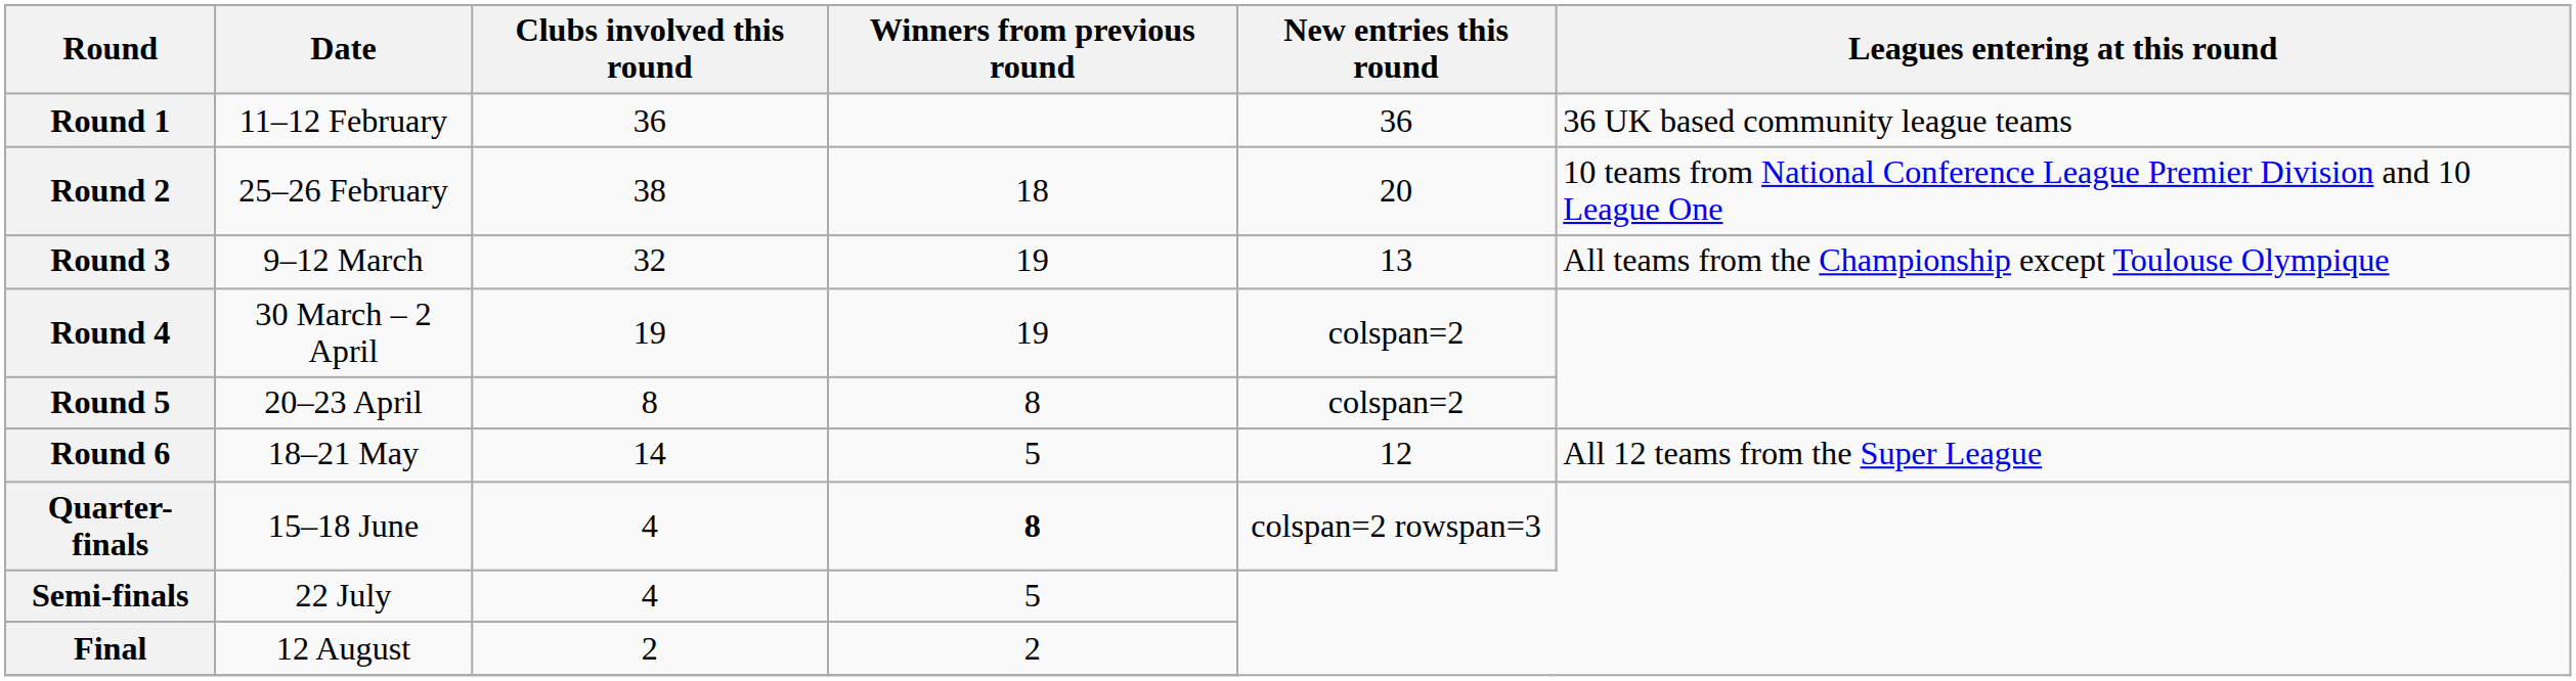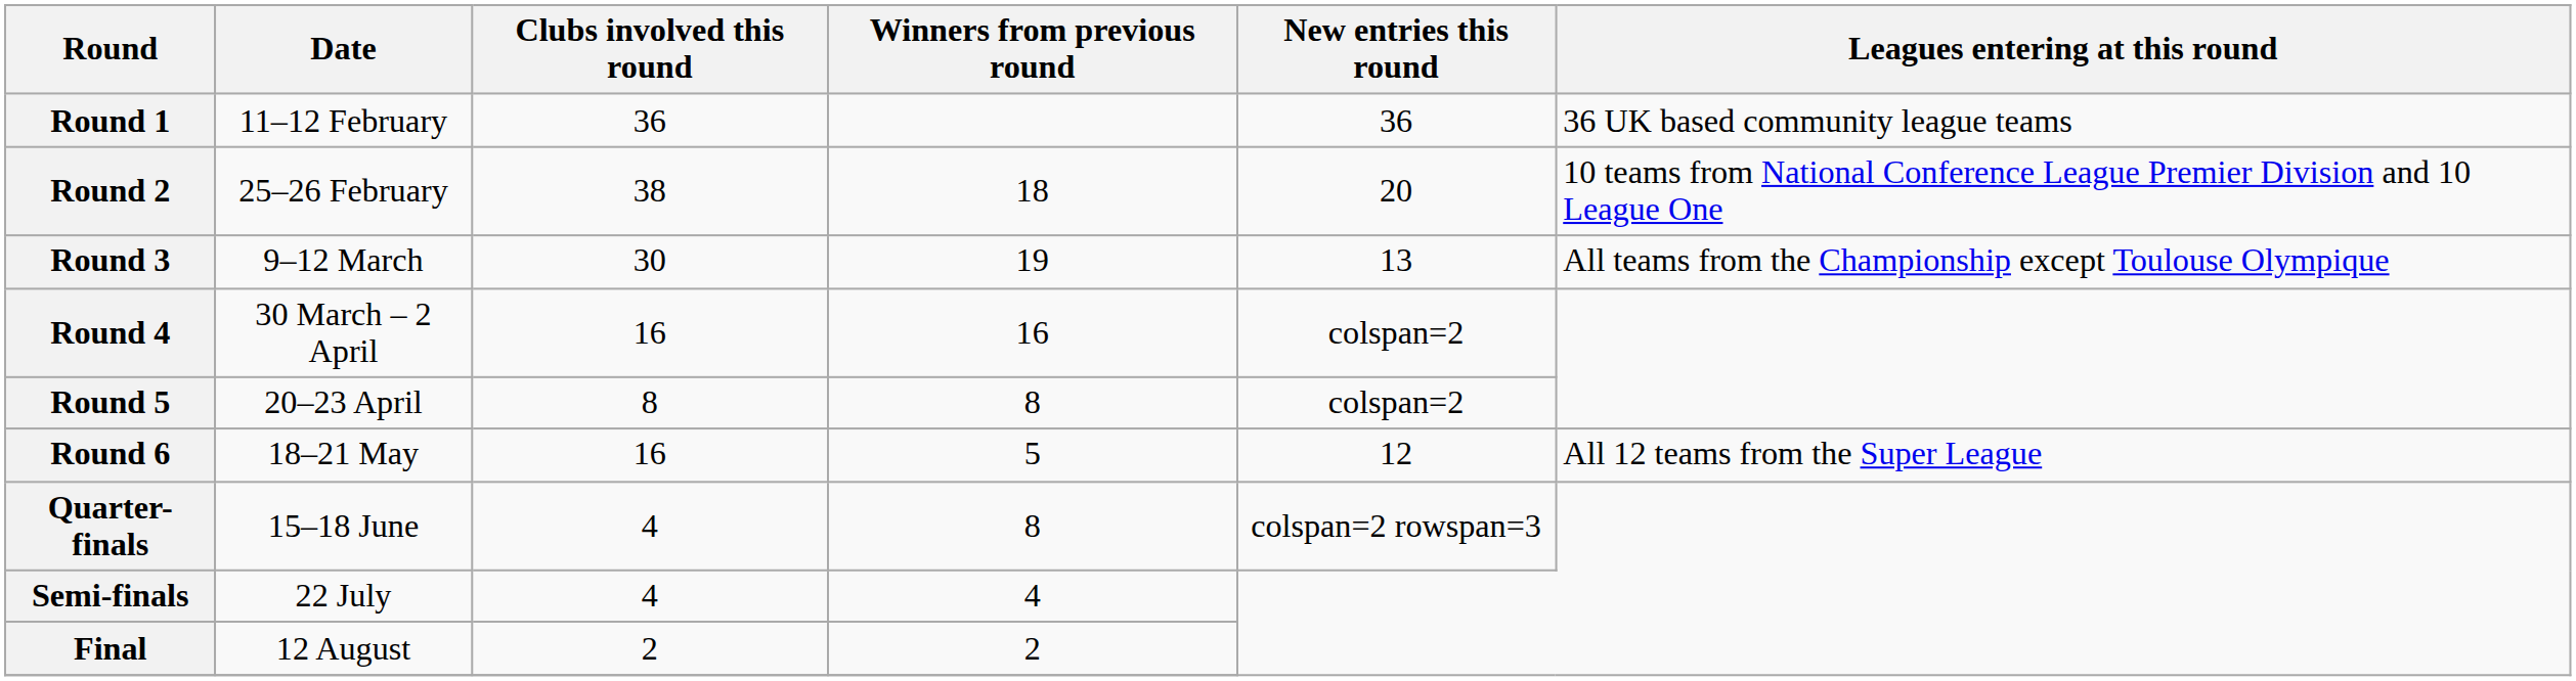Round 3 | Clubs involved this round: 32 -> 30
Round 4 | Clubs involved this round: 19 -> 16
Round 4 | Winners from previous round: 19 -> 16
Round 6 | Clubs involved this round: 14 -> 16
Quarter-finals | Winners from previous round: bold -> normal
Semi-finals | Winners from previous round: 5 -> 4
